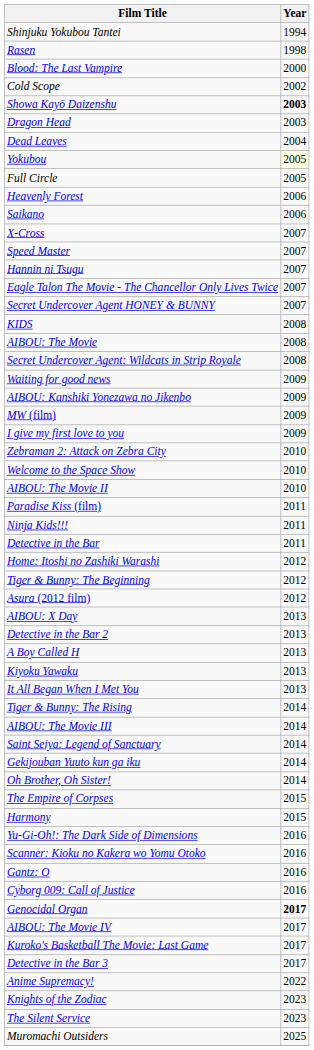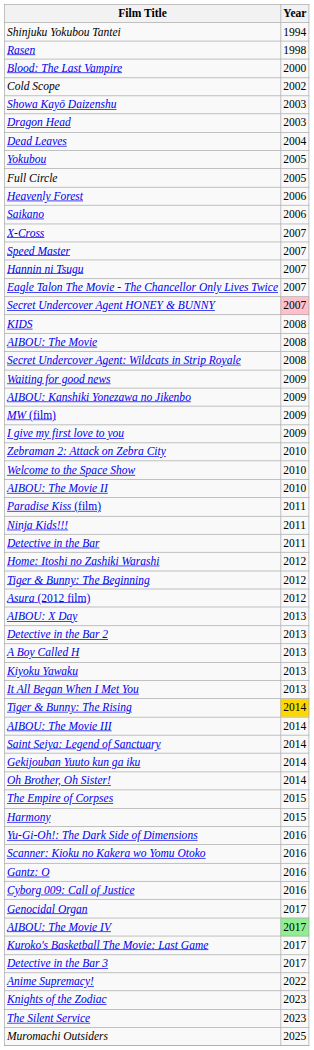Showa Kayō Daizenshu | Year: bold -> normal
Yokubou | Year: lightyellow background -> no background
Secret Undercover Agent HONEY & BUNNY | Year: no background -> pink background
Tiger & Bunny: The Rising | Year: no background -> gold background
Genocidal Organ | Year: bold -> normal
AIBOU: The Movie IV | Year: no background -> lightgreen background
